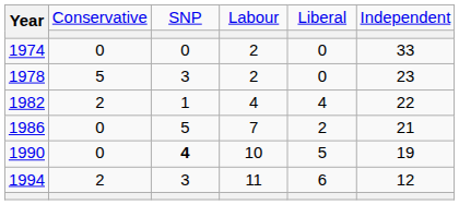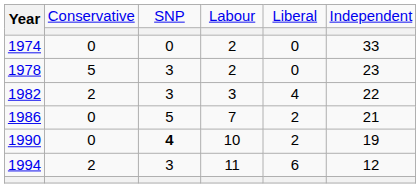1982 | column 3: 1 -> 3
1982 | column 4: 4 -> 3
1990 | column 5: 5 -> 2
